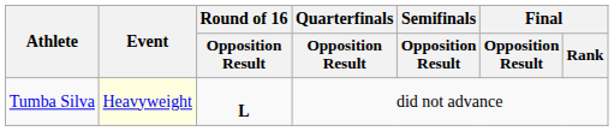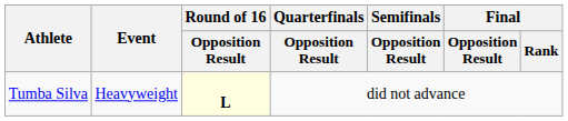Tumba Silva | Event: lightyellow background -> no background
Tumba Silva | Round of 16 / Opposition Result: no background -> lightyellow background
